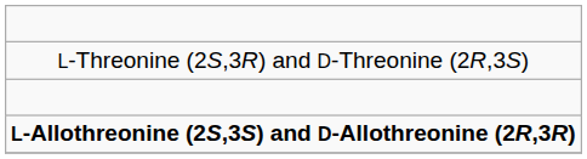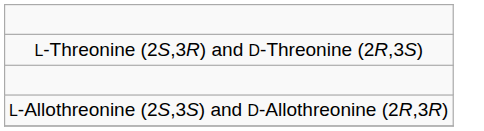row 4 | column 1: bold -> normal
